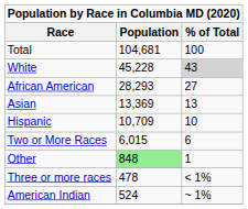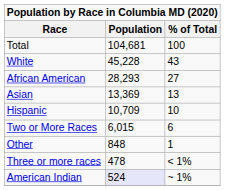White | % of Total: lightgrey background -> no background
Other | Population: lightgreen background -> no background
American Indian | Population: no background -> lavender background
